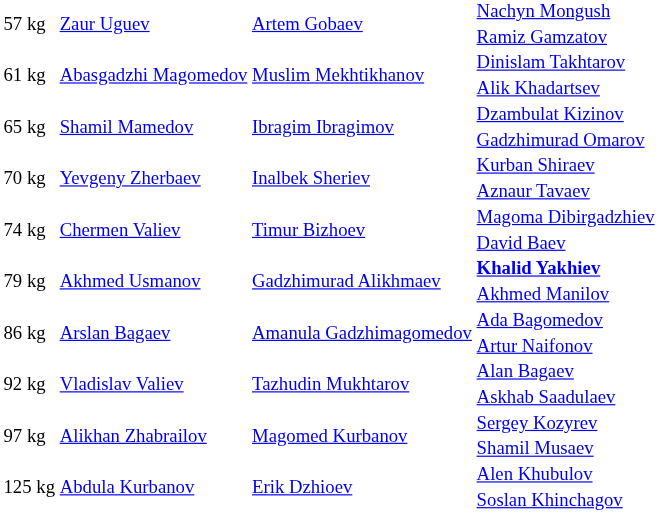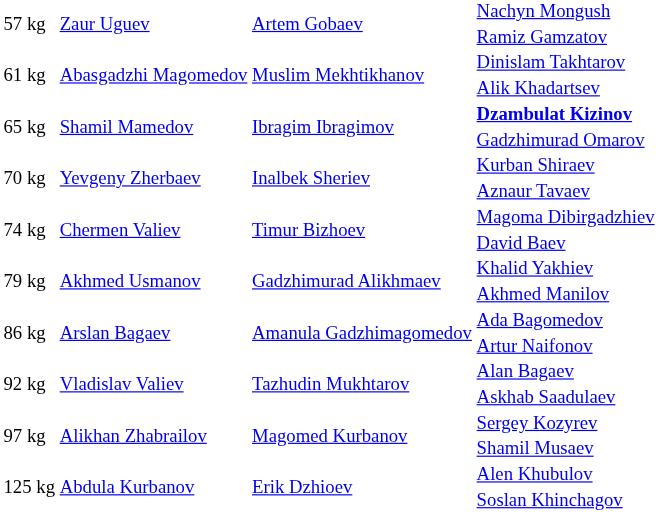Dzambulat Kizinov | column 4: normal -> bold
Khalid Yakhiev | column 4: bold -> normal
